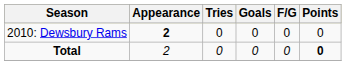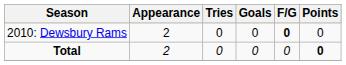2010: Dewsbury Rams | Appearance: bold -> normal
2010: Dewsbury Rams | F/G: normal -> bold
